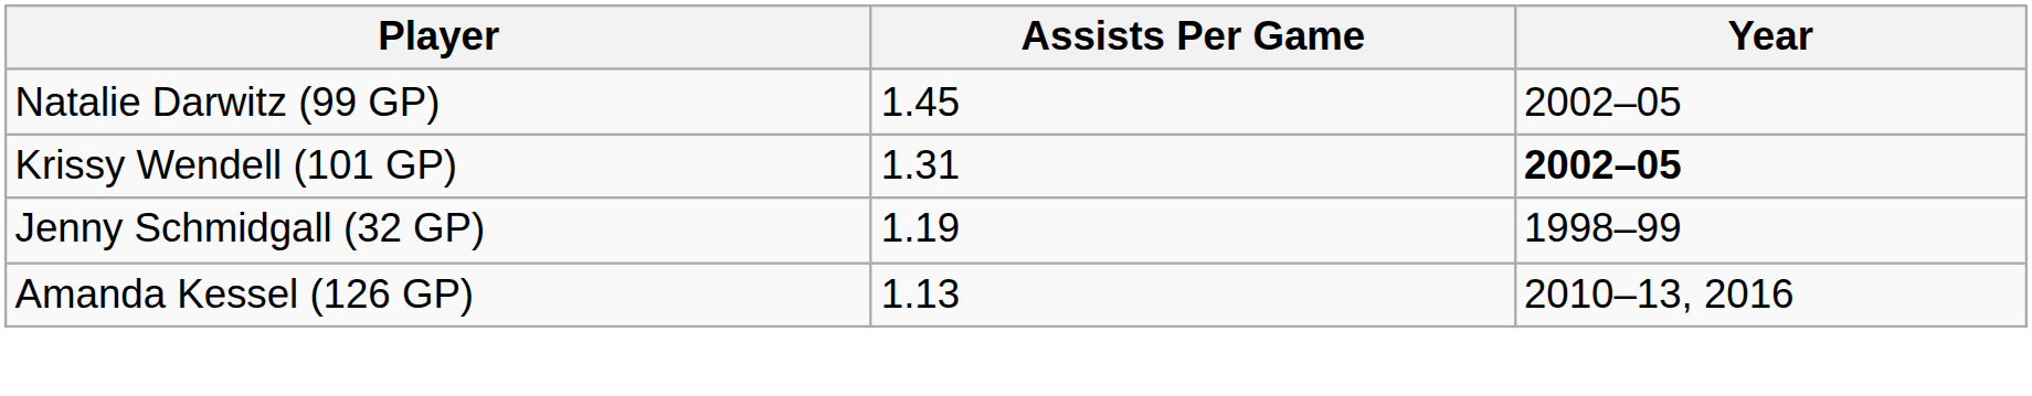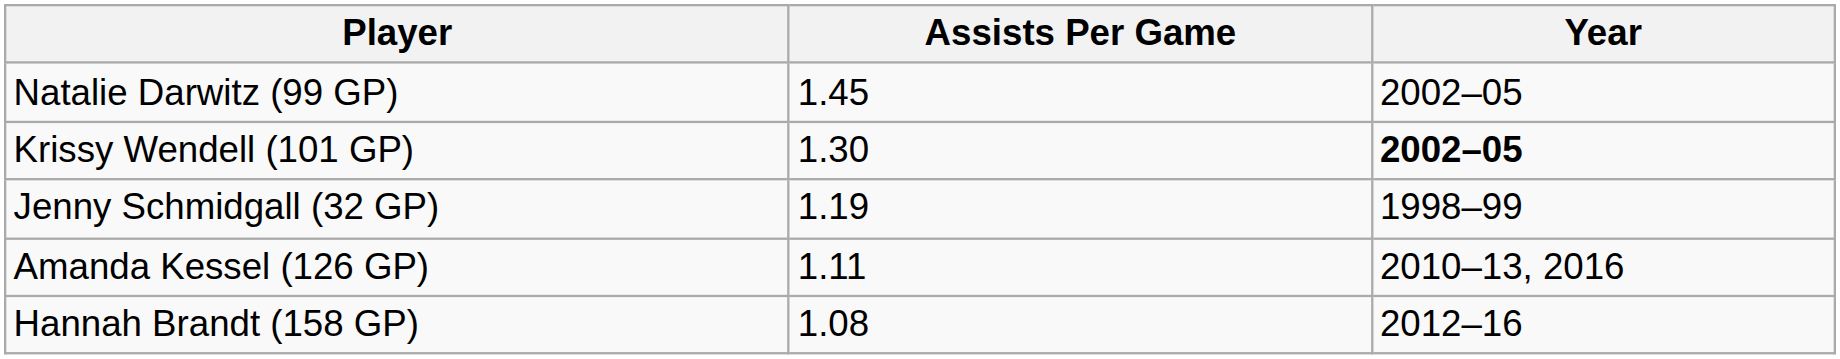Krissy Wendell (101 GP) | Assists Per Game: 1.31 -> 1.30
Amanda Kessel (126 GP) | Assists Per Game: 1.13 -> 1.11
+ row: Hannah Brandt (158 GP) | 1.08 | 2012–16
